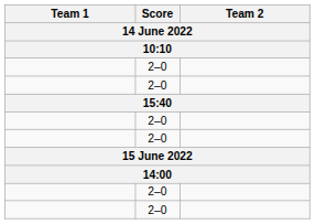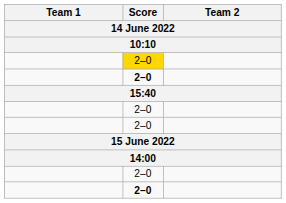row 4 | Score: no background -> gold background
row 5 | Score: normal -> bold
row 12 | Score: normal -> bold
